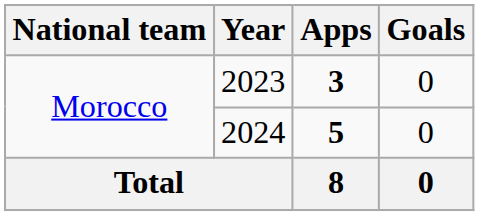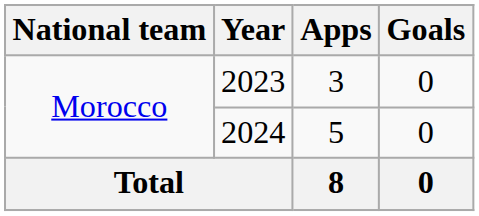2023 | Apps: bold -> normal
2024 | Apps: bold -> normal
